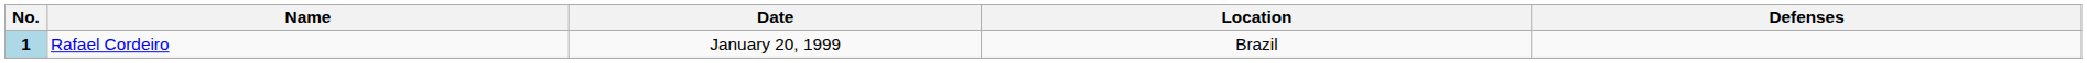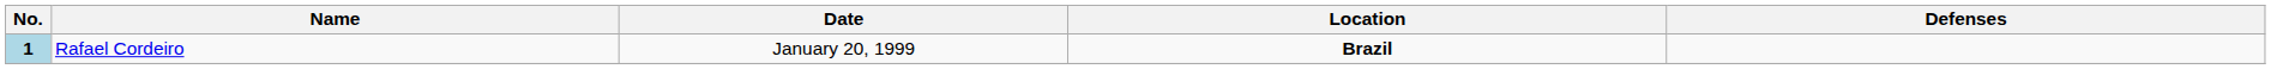Rafael Cordeiro | Location: normal -> bold
